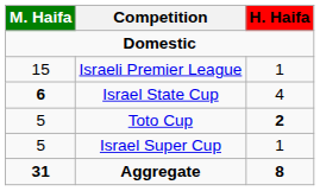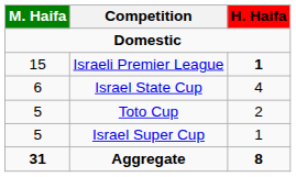Israeli Premier League | H. Haifa: normal -> bold
Israel State Cup | M. Haifa: bold -> normal
Toto Cup | H. Haifa: bold -> normal
